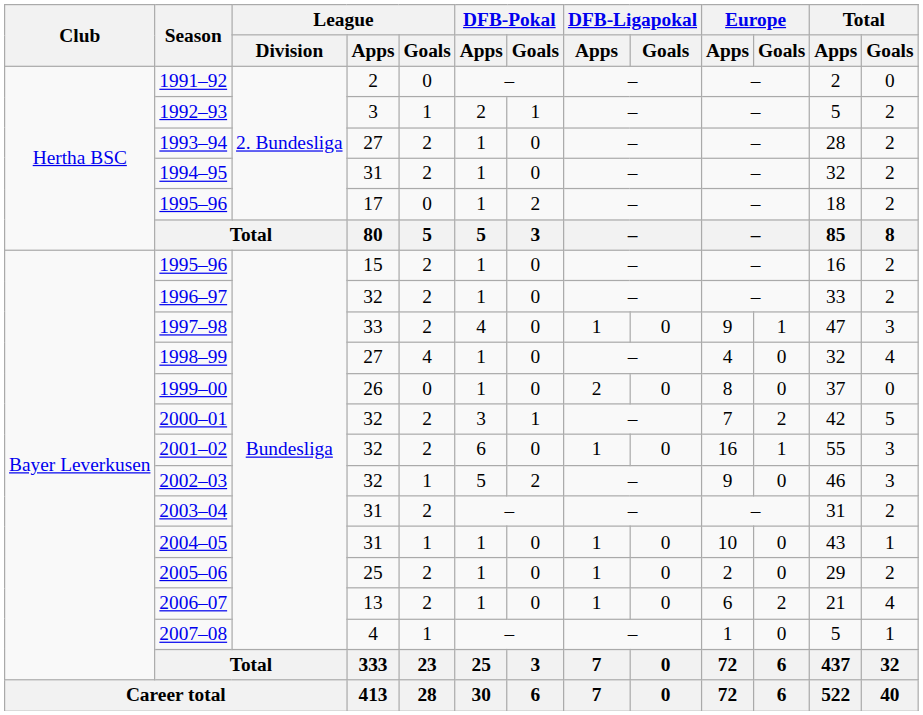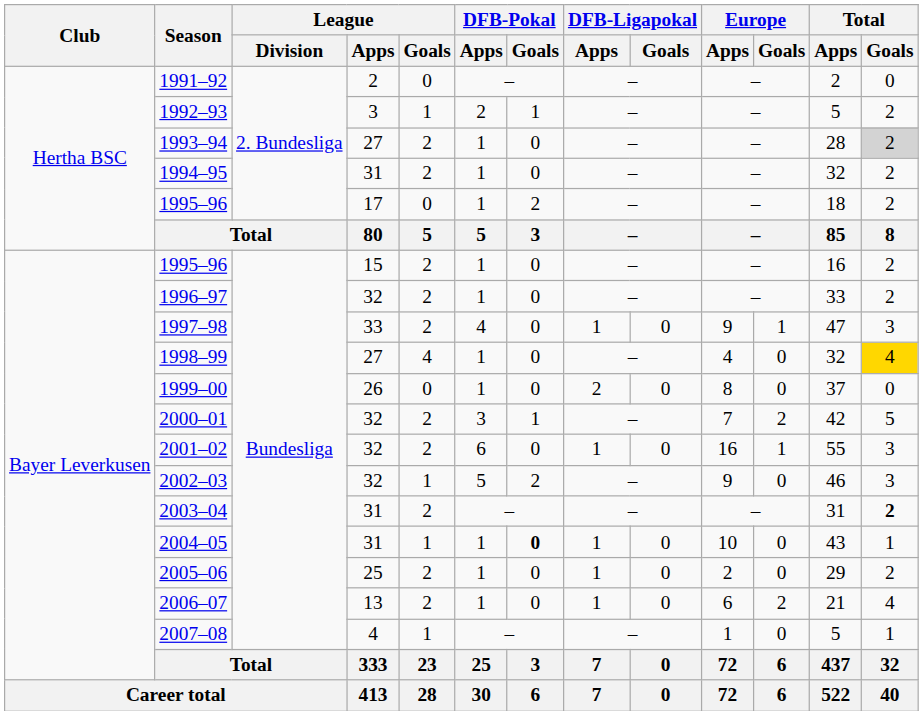1993–94 | Total / Goals: no background -> lightgrey background
1998–99 | Total / Goals: no background -> gold background
2003–04 | Total / Goals: normal -> bold
2004–05 | DFB-Pokal / Goals: normal -> bold
